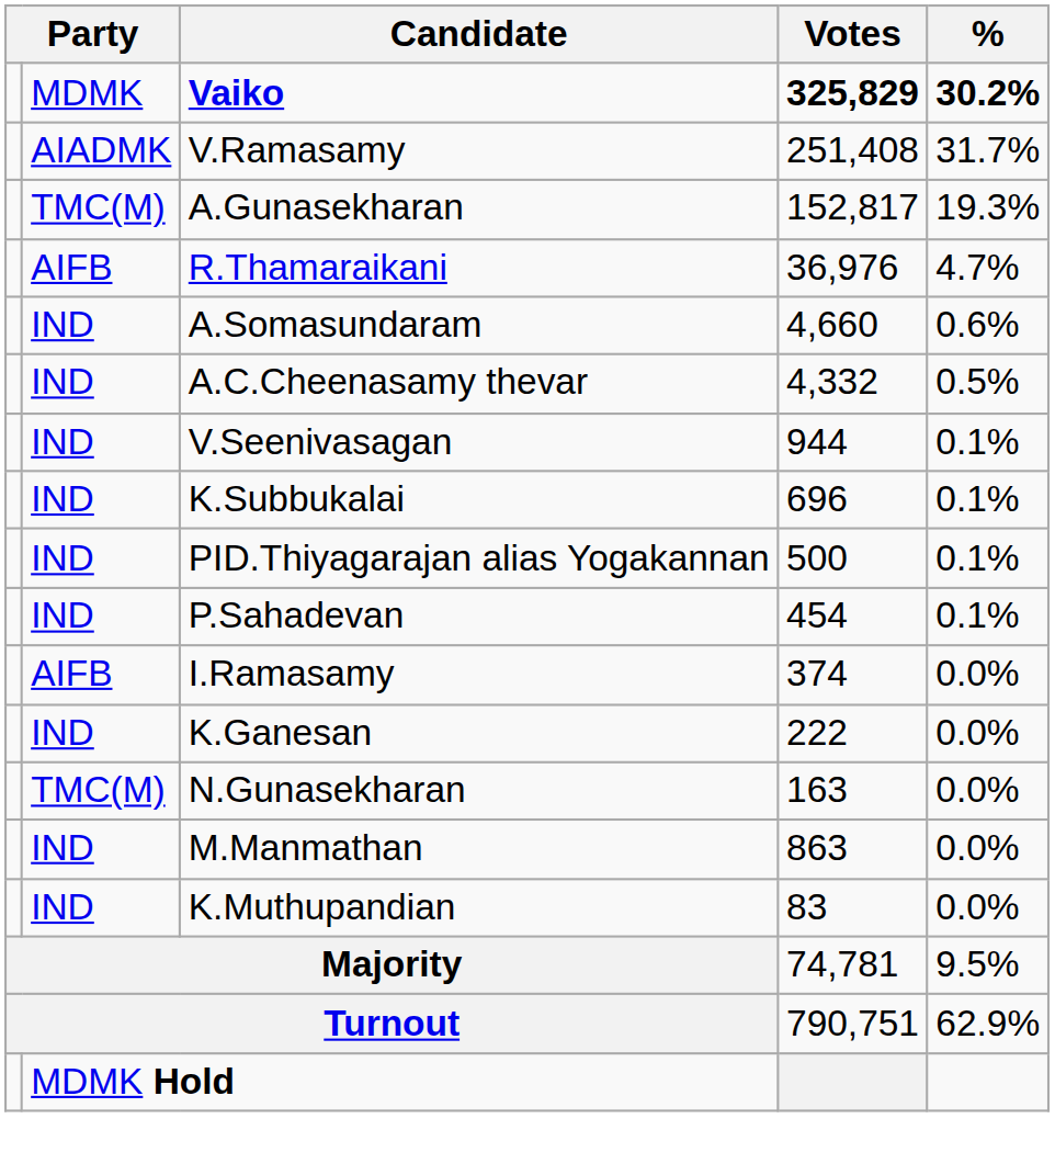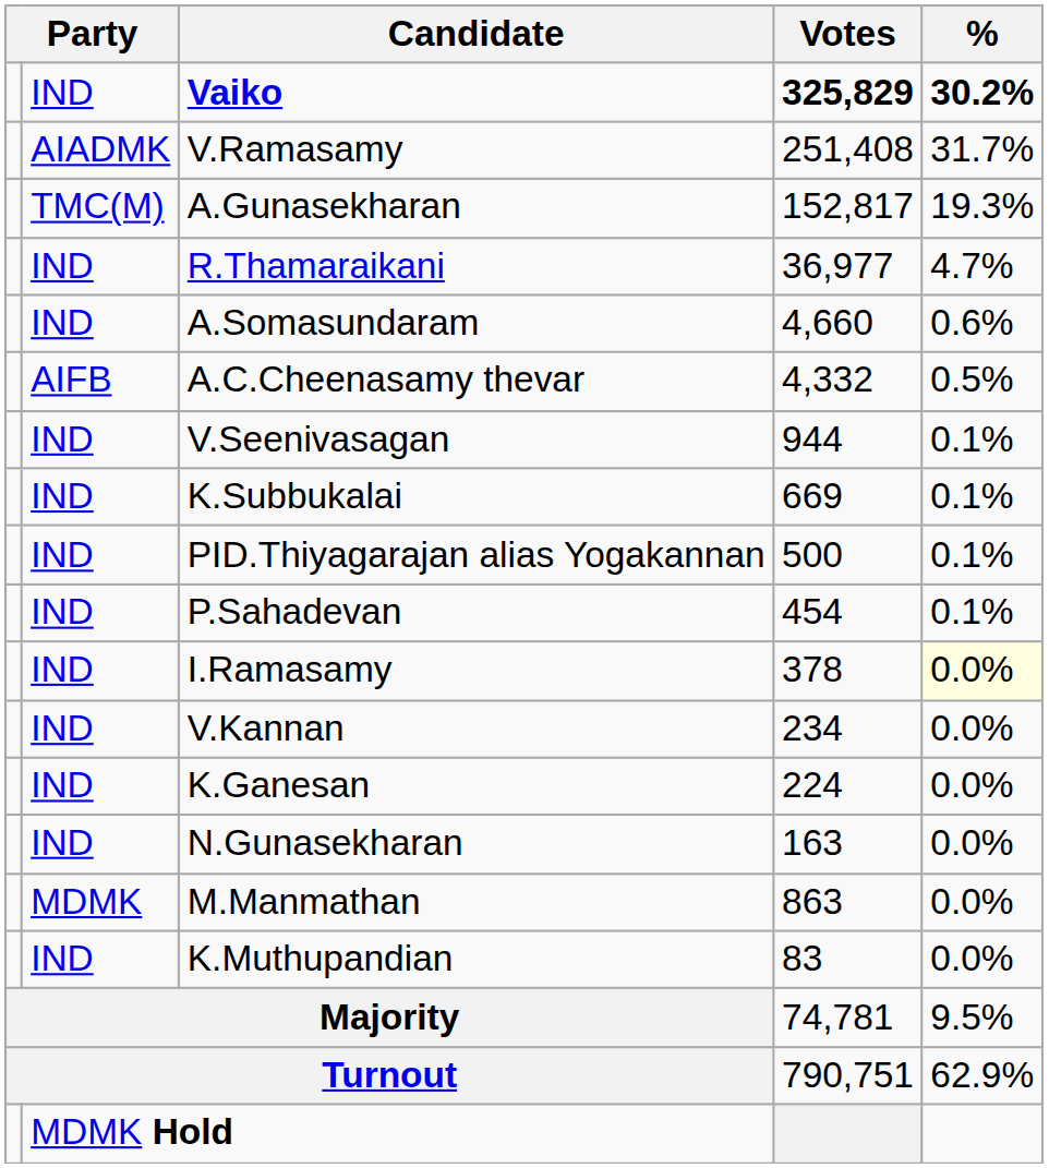Vaiko | column 2: MDMK -> IND
R.Thamaraikani | column 2: AIFB -> IND
R.Thamaraikani | Votes: 36,976 -> 36,977
A.C.Cheenasamy thevar | column 2: IND -> AIFB
K.Subbukalai | Votes: 696 -> 669
I.Ramasamy | column 2: AIFB -> IND
I.Ramasamy | Votes: 374 -> 378
I.Ramasamy | %: no background -> lightyellow background
+ row: IND | V.Kannan | 234 | 0.0%
K.Ganesan | Votes: 222 -> 224
N.Gunasekharan | column 2: TMC(M) -> IND
M.Manmathan | column 2: IND -> MDMK
